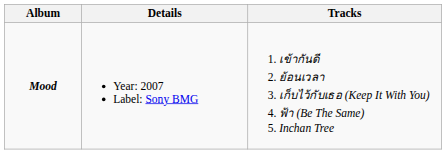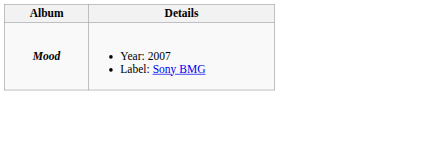- column: Tracks | เข้ากันดี ย้อนเวลา เก็บไว้กับเธอ (Keep It With You) ฟ้า (Be The Same) Inchan Tree
